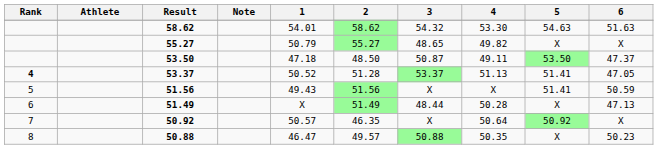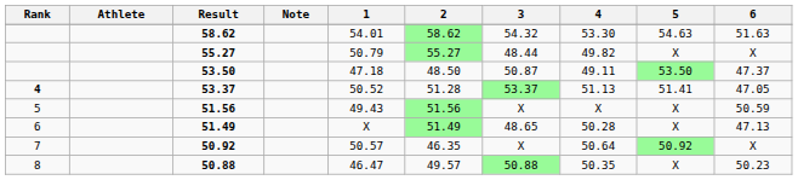row 3 | 3: 48.65 -> 48.44
row 6 | 5: 51.41 -> X
row 7 | 3: 48.44 -> 48.65
